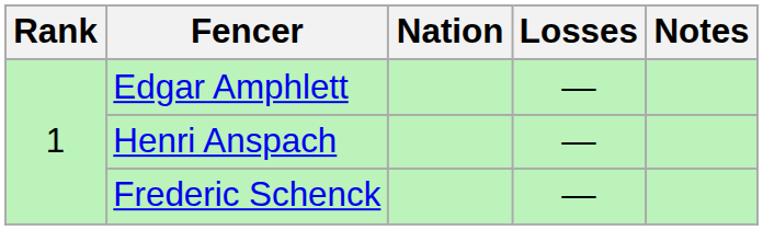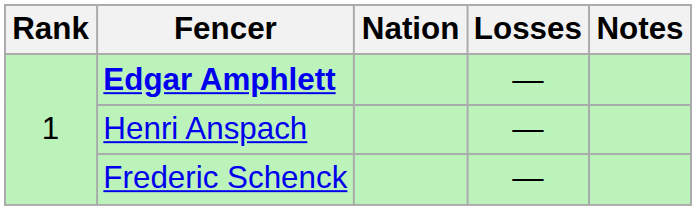Edgar Amphlett | Fencer: normal -> bold
